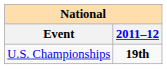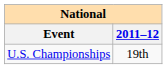U.S. Championships | 2011–12: bold -> normal
